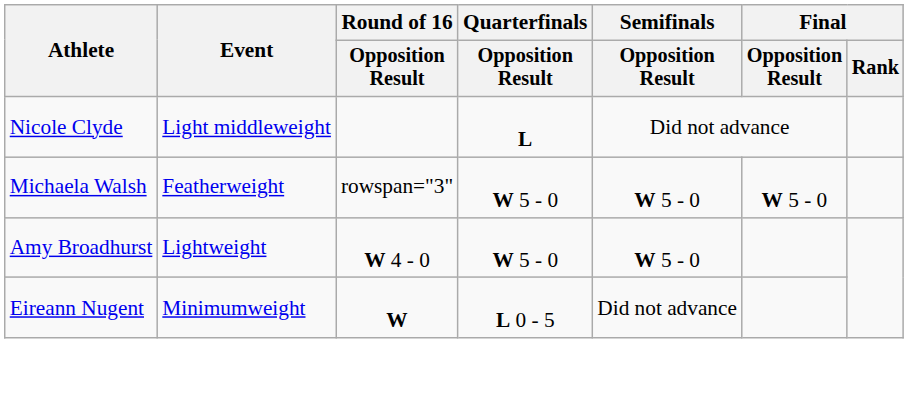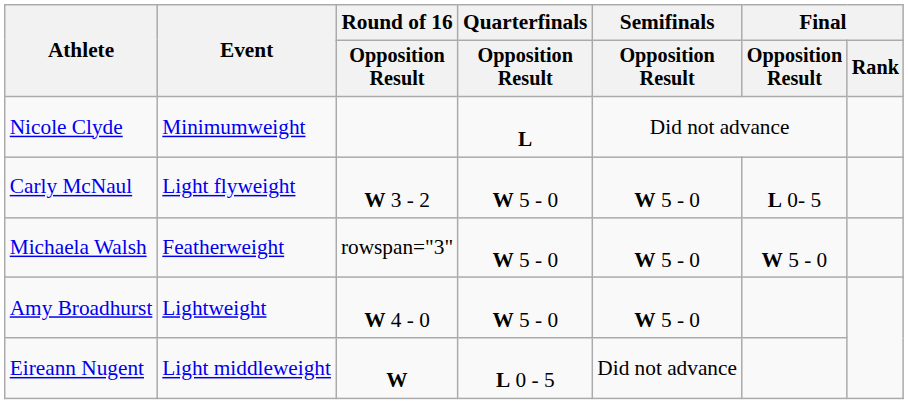Nicole Clyde | Event: Light middleweight -> Minimumweight
+ row: Carly McNaul | Light flyweight | W 3 - 2 | W 5 - 0 | W 5 - 0 | L 0- 5
Eireann Nugent | Event: Minimumweight -> Light middleweight
